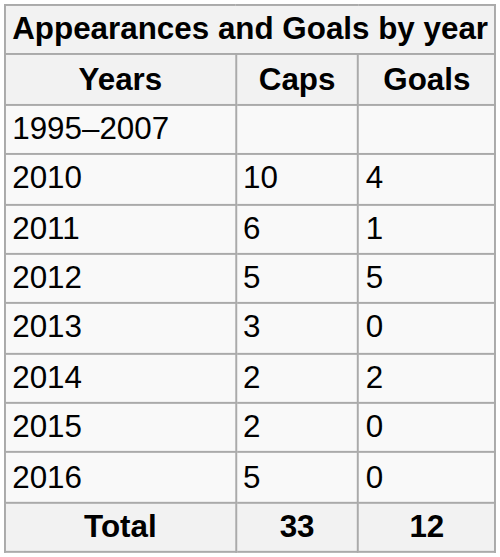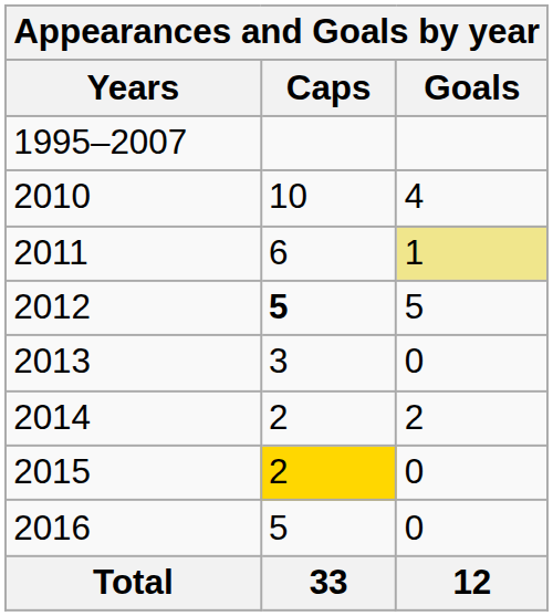2011 | Goals: no background -> khaki background
2012 | Caps: normal -> bold
2015 | Caps: no background -> gold background
